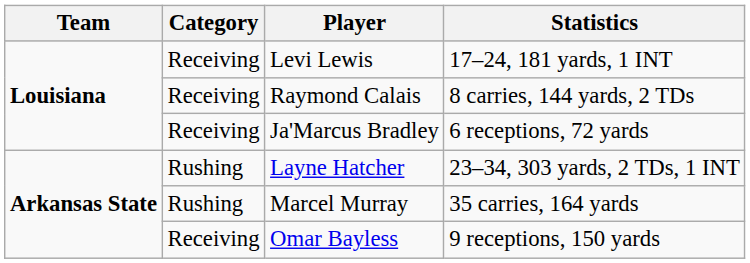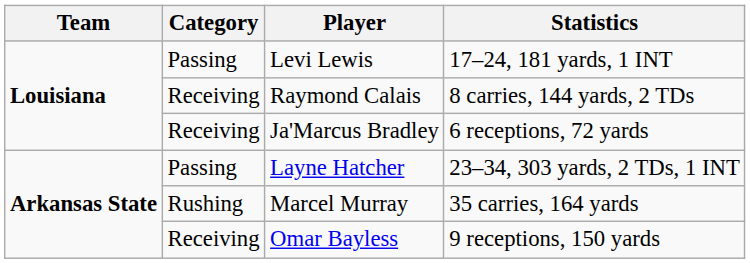Levi Lewis | Category: Receiving -> Passing
Layne Hatcher | Category: Rushing -> Passing
